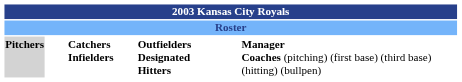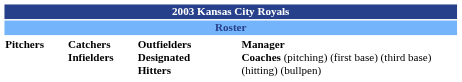Pitchers | column 1: lightgrey background -> no background
